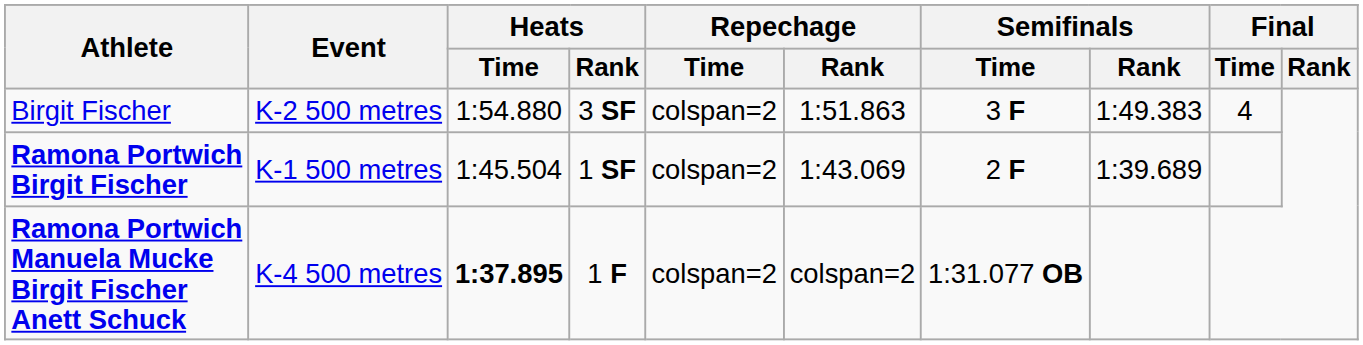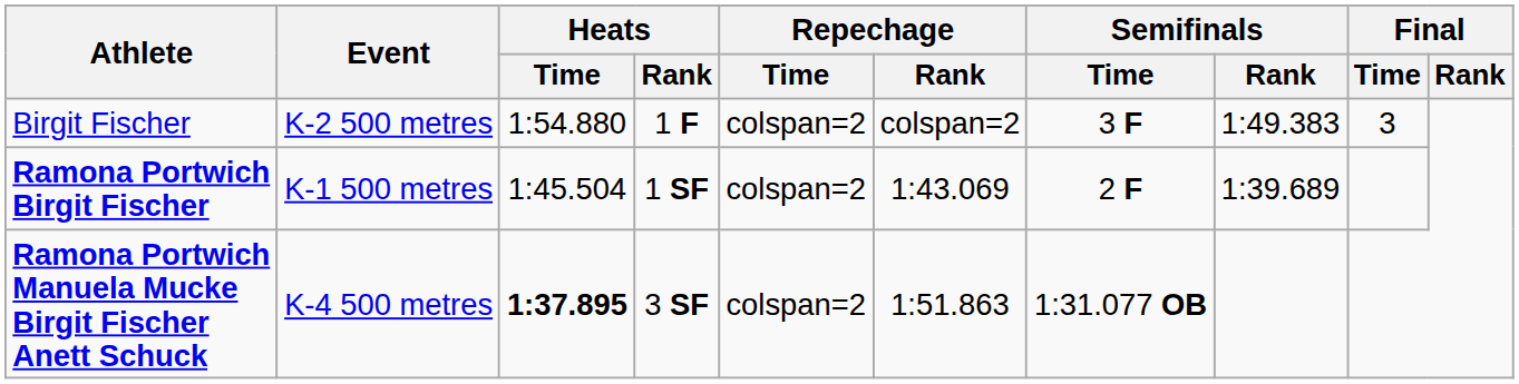Birgit Fischer | Heats / Rank: 3 SF -> 1 F
Birgit Fischer | Repechage / Rank: 1:51.863 -> colspan=2
Birgit Fischer | Final / Time: 4 -> 3
Ramona Portwich Manuela Mucke Birgit Fischer Anett Schuck | Heats / Rank: 1 F -> 3 SF
Ramona Portwich Manuela Mucke Birgit Fischer Anett Schuck | Repechage / Rank: colspan=2 -> 1:51.863
